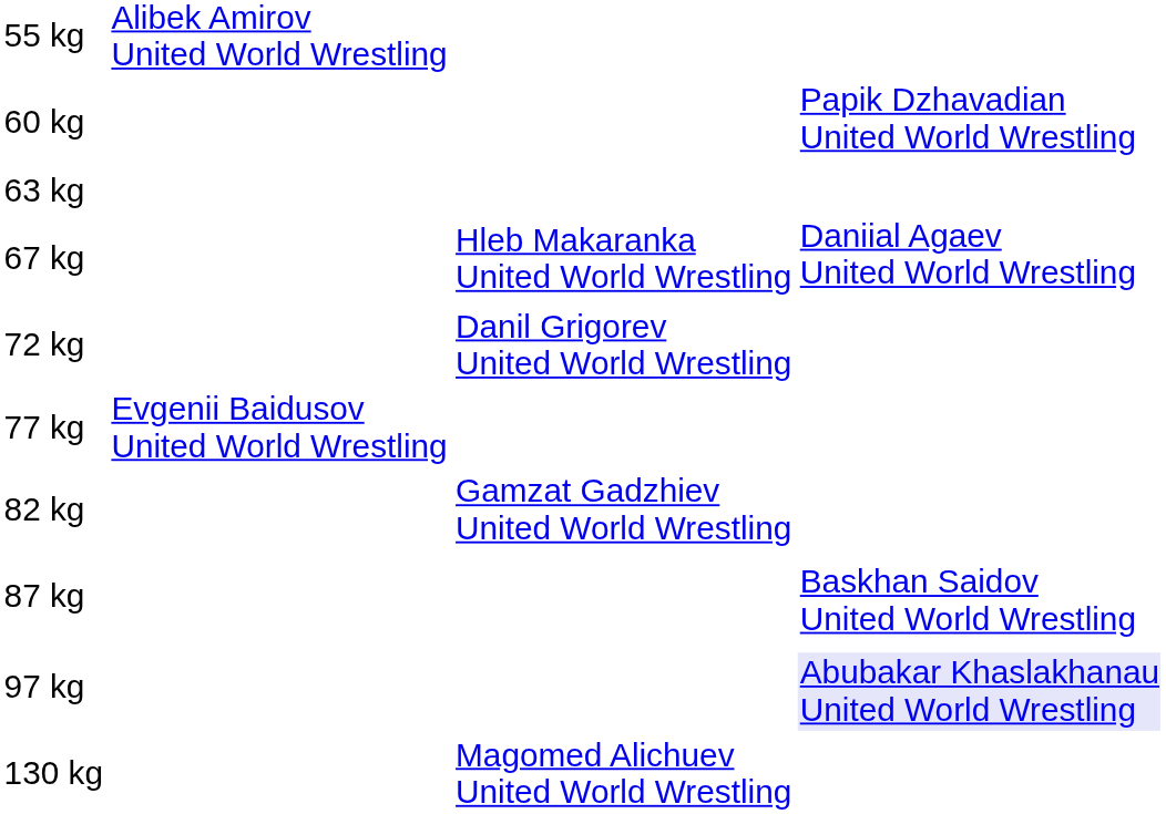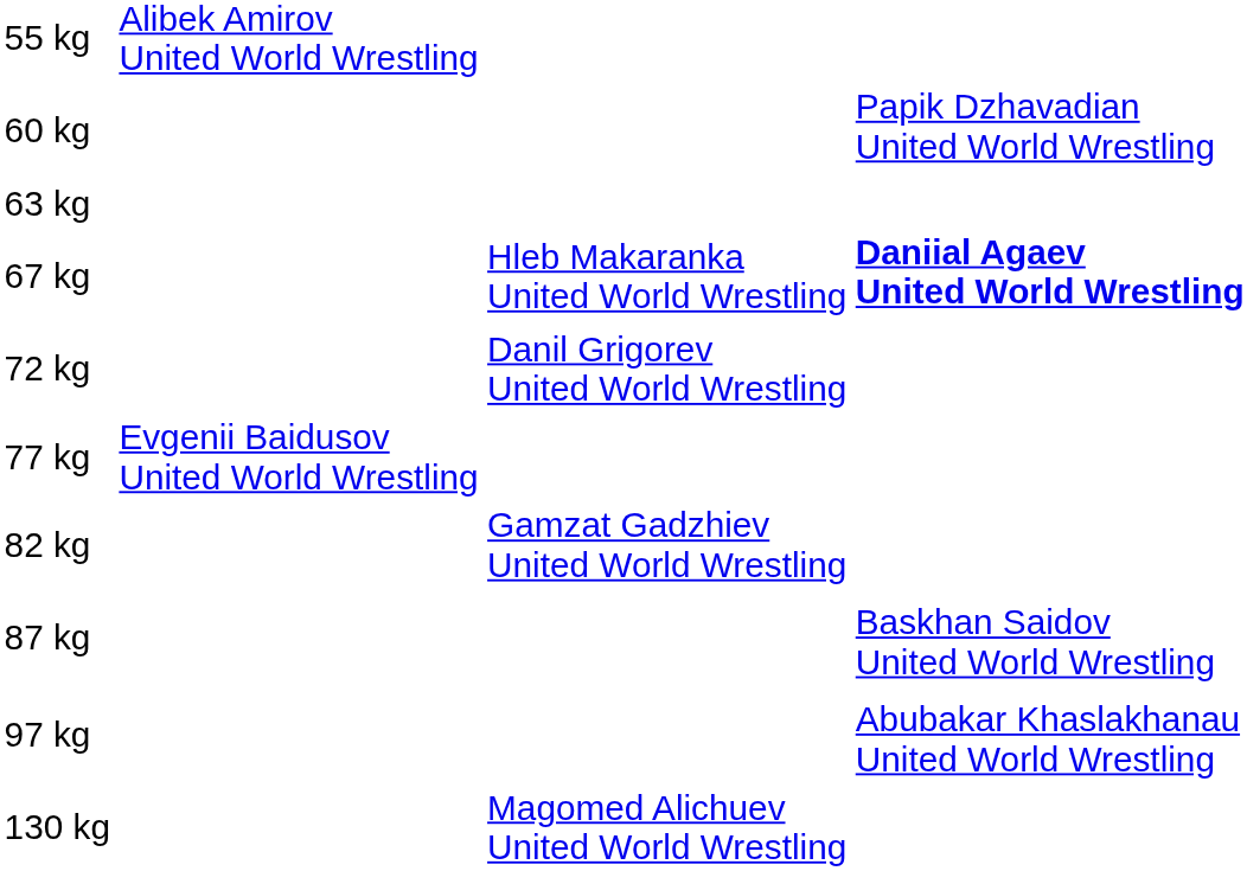67 kg / Daniial Agaev United World Wrestling | column 4: normal -> bold
97 kg / Abubakar Khaslakhanau United World Wrestling | column 4: lavender background -> no background
